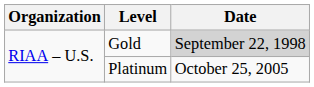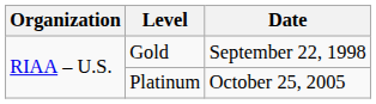Gold | Date: lightgrey background -> no background
